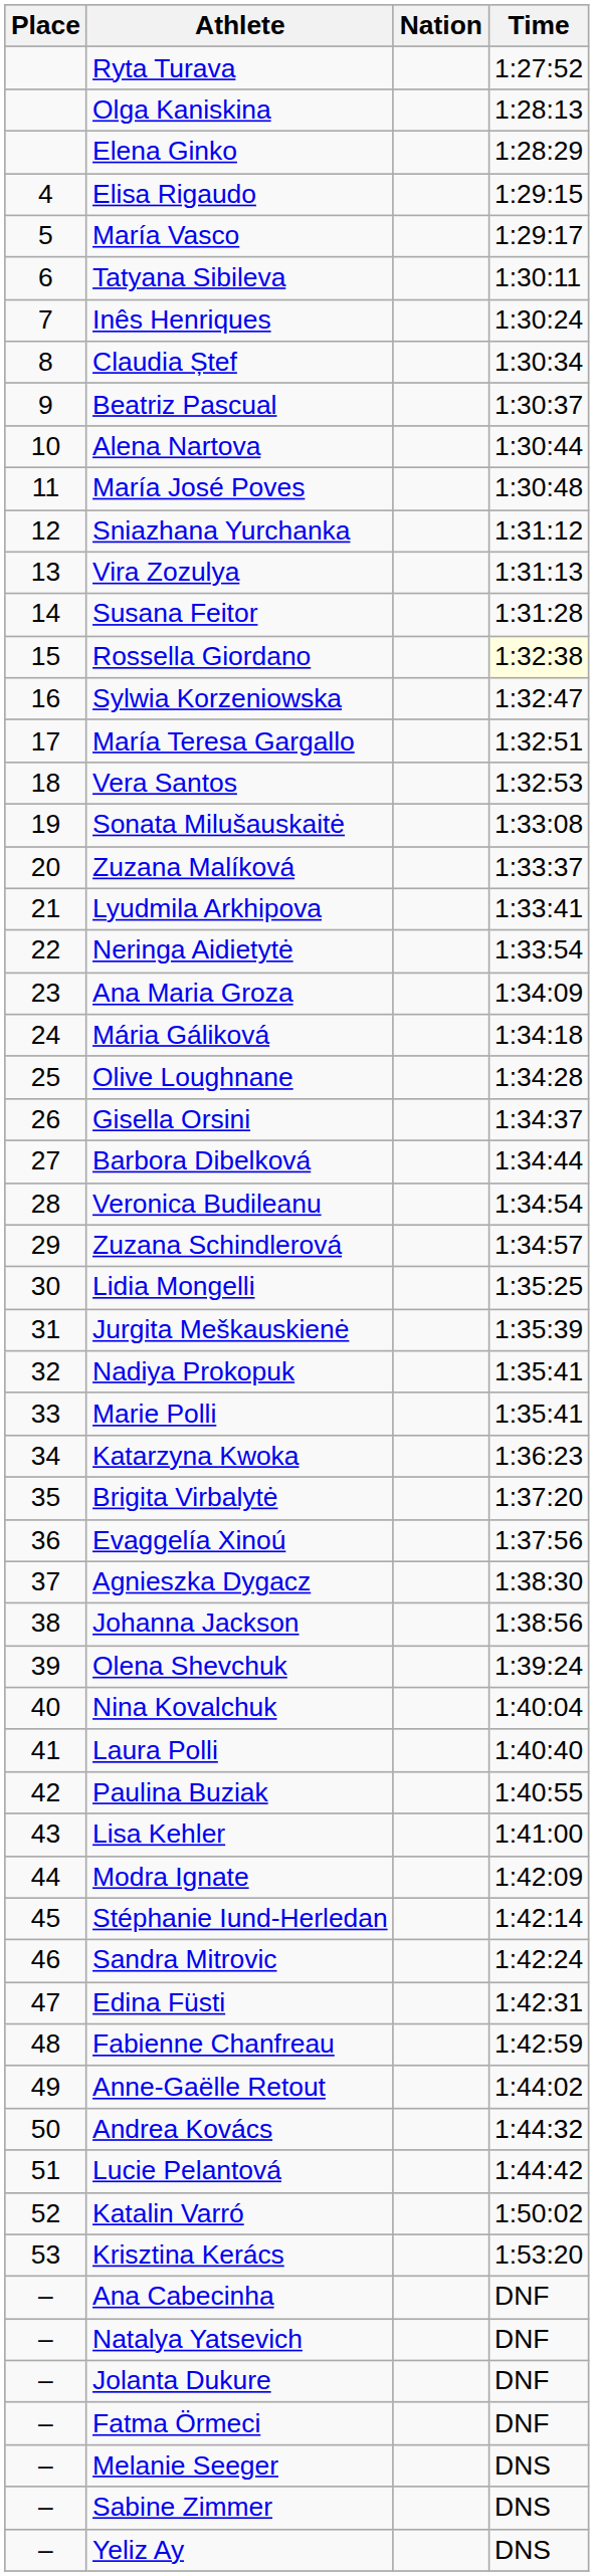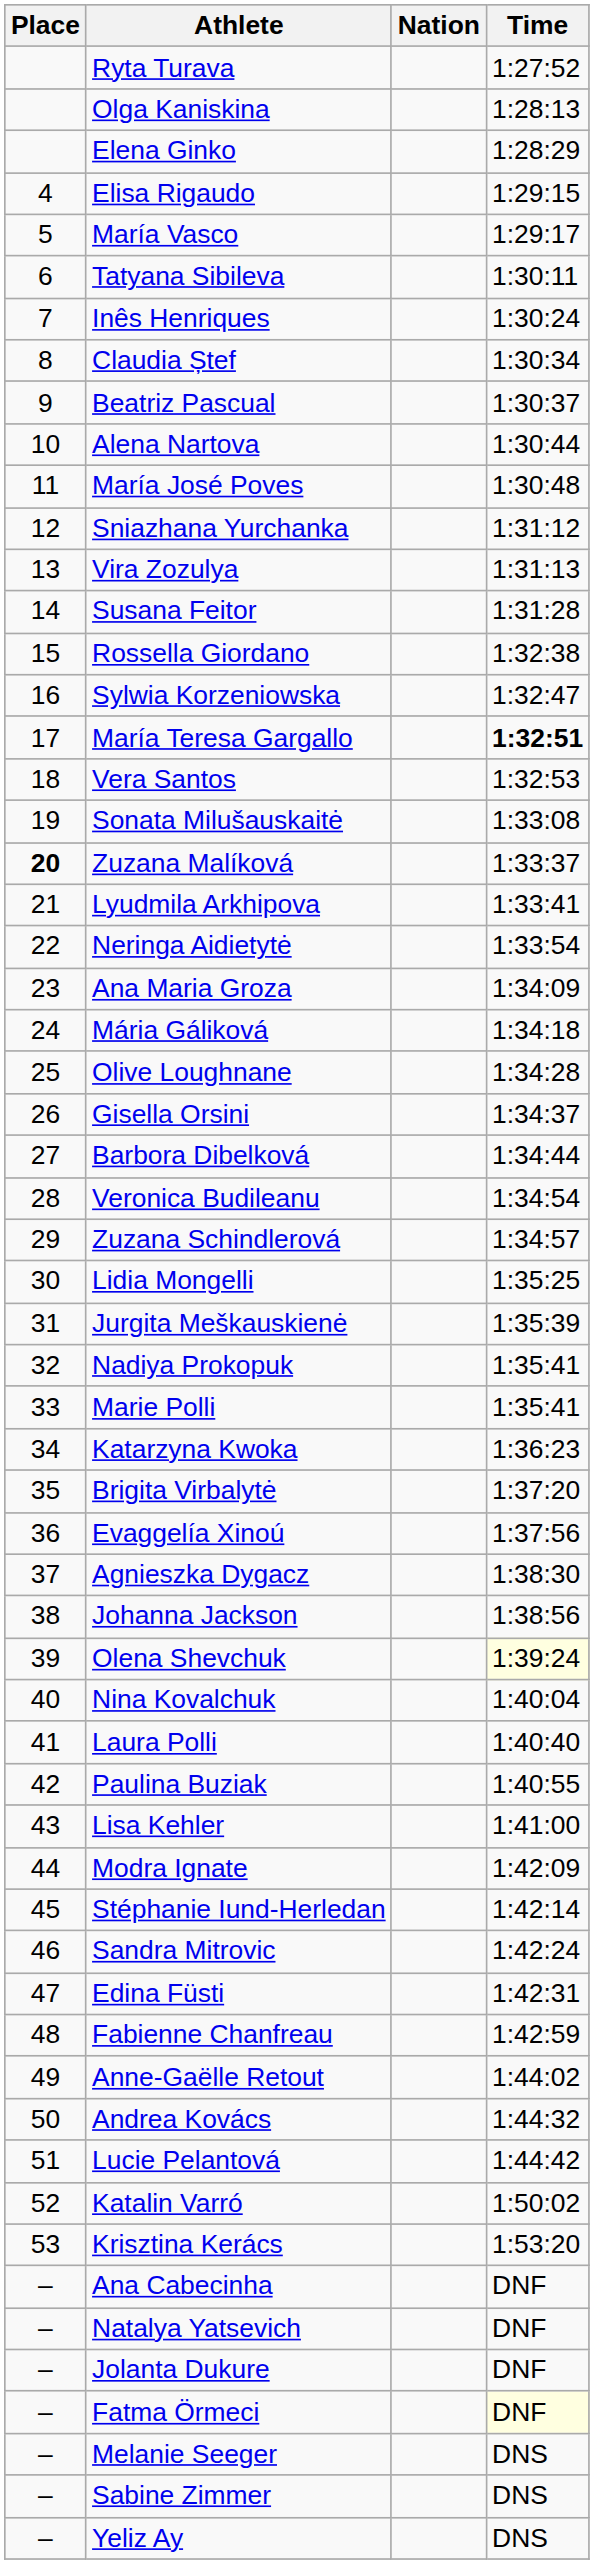Rossella Giordano | Time: lightyellow background -> no background
María Teresa Gargallo | Time: normal -> bold
Zuzana Malíková | Place: normal -> bold
Olena Shevchuk | Time: no background -> lightyellow background
Fatma Örmeci | Time: no background -> lightyellow background
